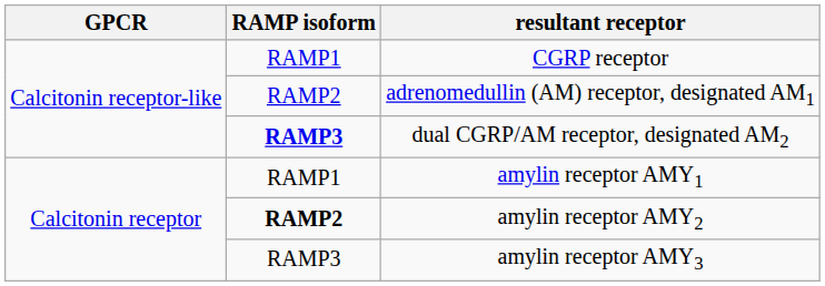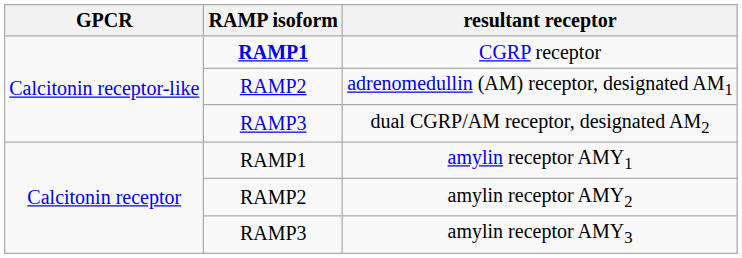CGRP receptor | RAMP isoform: normal -> bold
dual CGRP/AM receptor, designated AM2 | RAMP isoform: bold -> normal
amylin receptor AMY2 | RAMP isoform: bold -> normal
